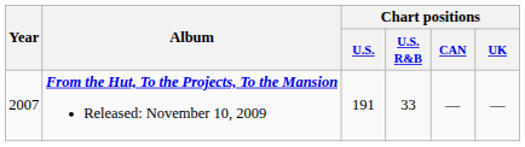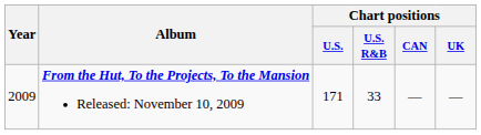row 3 | Year: 2007 -> 2009
row 3 | Chart positions / U.S.: 191 -> 171
